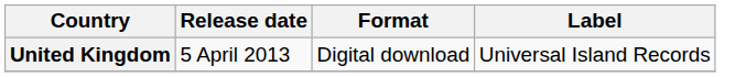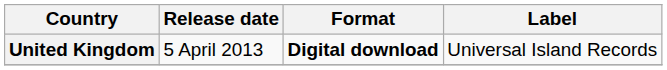United Kingdom | Format: normal -> bold
